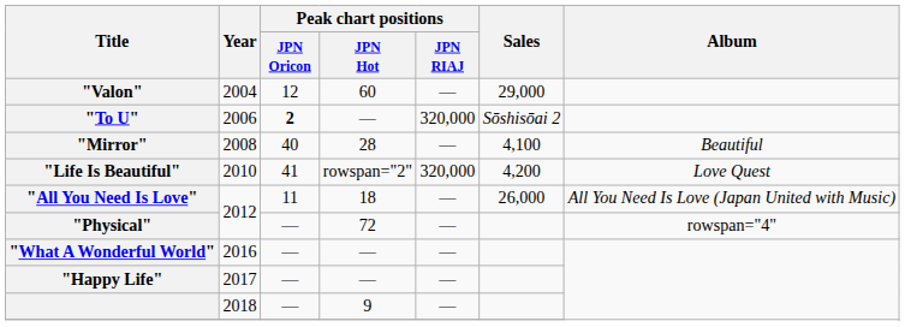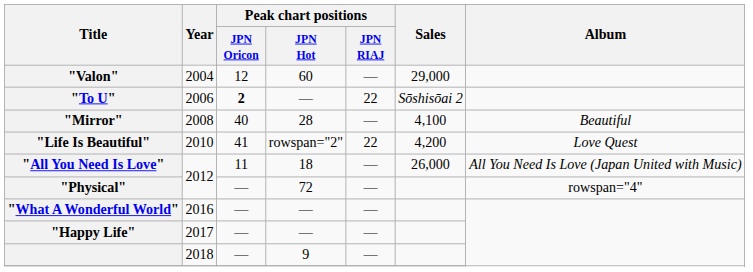"To U" | Peak chart positions / JPN RIAJ: 320,000 -> 22
"Life Is Beautiful" | Peak chart positions / JPN RIAJ: 320,000 -> 22
